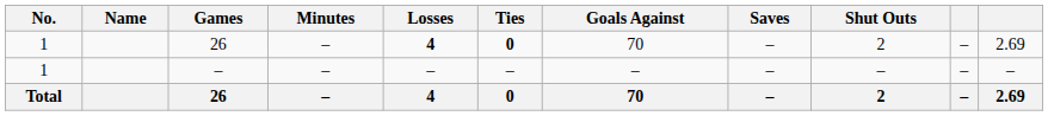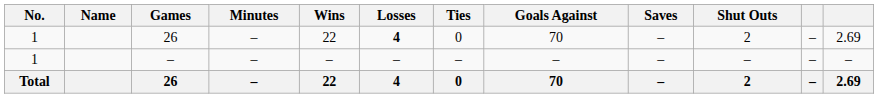+ column: Wins | 22 | – | 22
1 / 26 | Ties: bold -> normal
